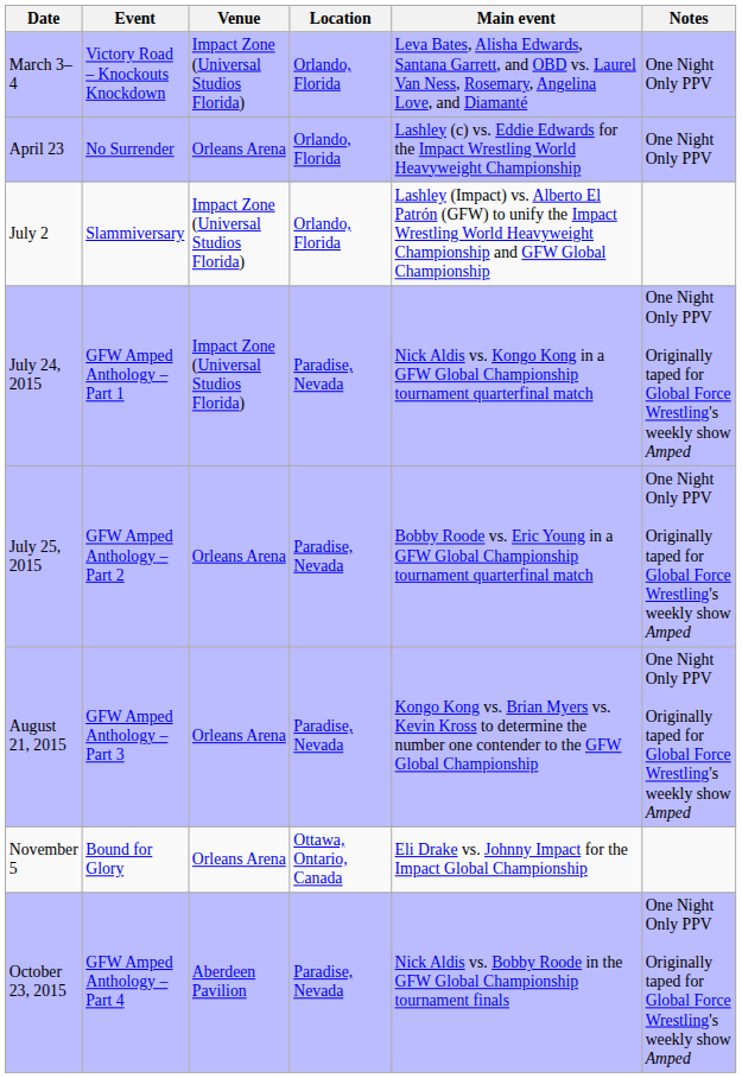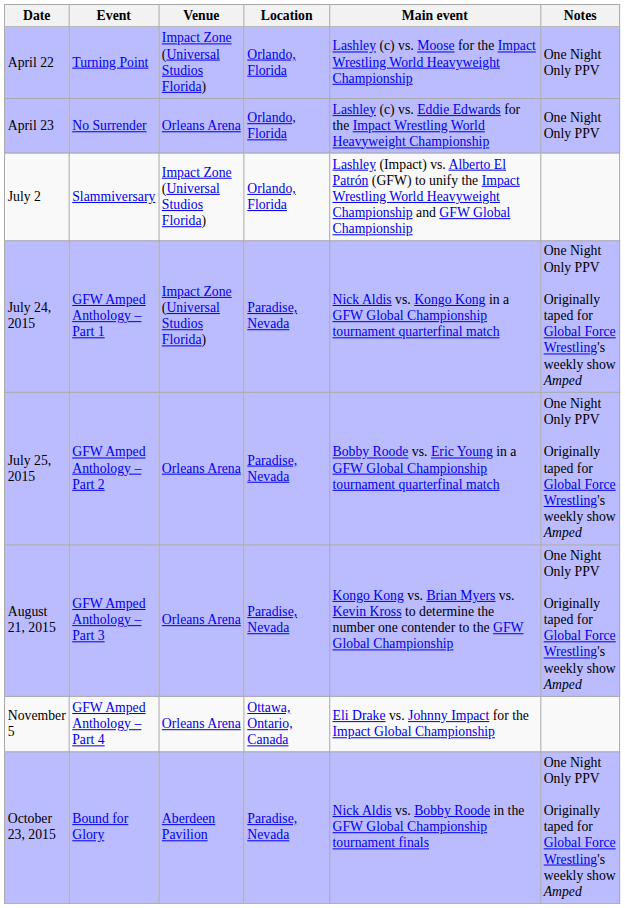- row: March 3–4 | Victory Road – Knockouts Knockdown | Impact Zone (Universal Studios Florida) | Orlando, Florida | Leva Bates, Alisha Edwards, Santana Garrett, and OBD vs. Laurel Van Ness, Rosemary, Angelina Love, and Diamanté | One Night Only PPV
+ row: April 22 | Turning Point | Impact Zone (Universal Studios Florida) | Orlando, Florida | Lashley (c) vs. Moose for the Impact Wrestling World Heavyweight Championship | One Night Only PPV
November 5 | Event: Bound for Glory -> GFW Amped Anthology – Part 4
October 23, 2015 | Event: GFW Amped Anthology – Part 4 -> Bound for Glory
